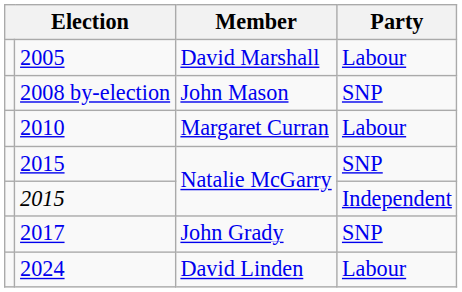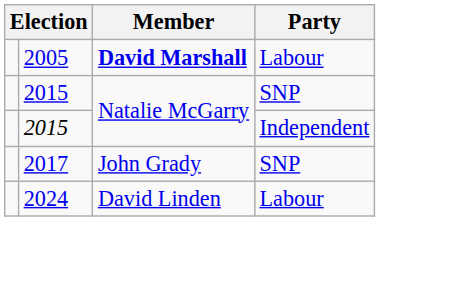2005 | Member: normal -> bold
- row: 2008 by-election | John Mason | SNP
- row: 2010 | Margaret Curran | Labour
